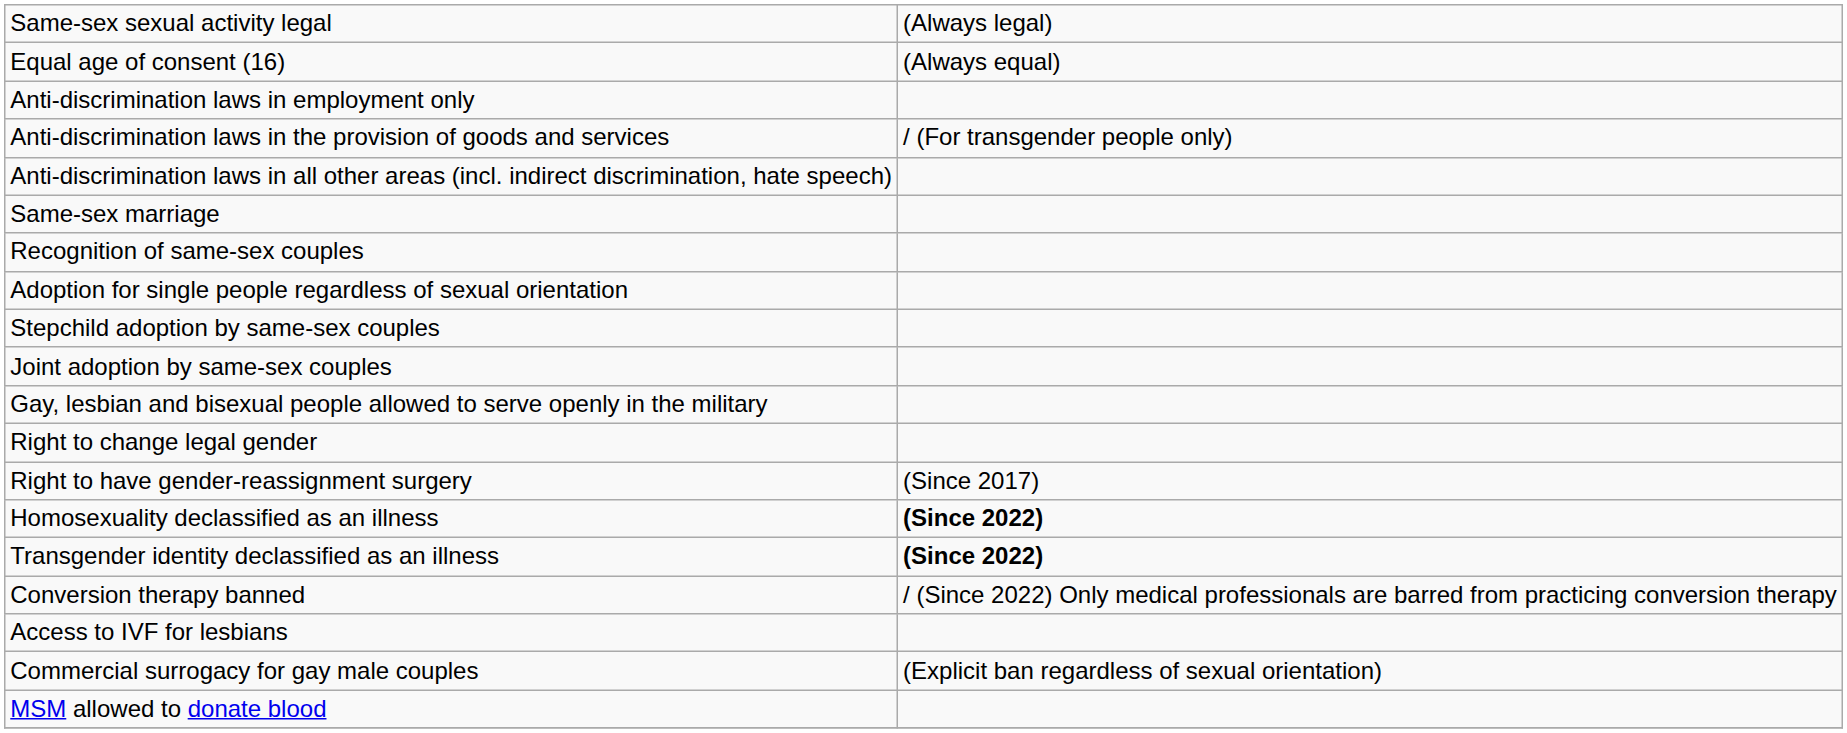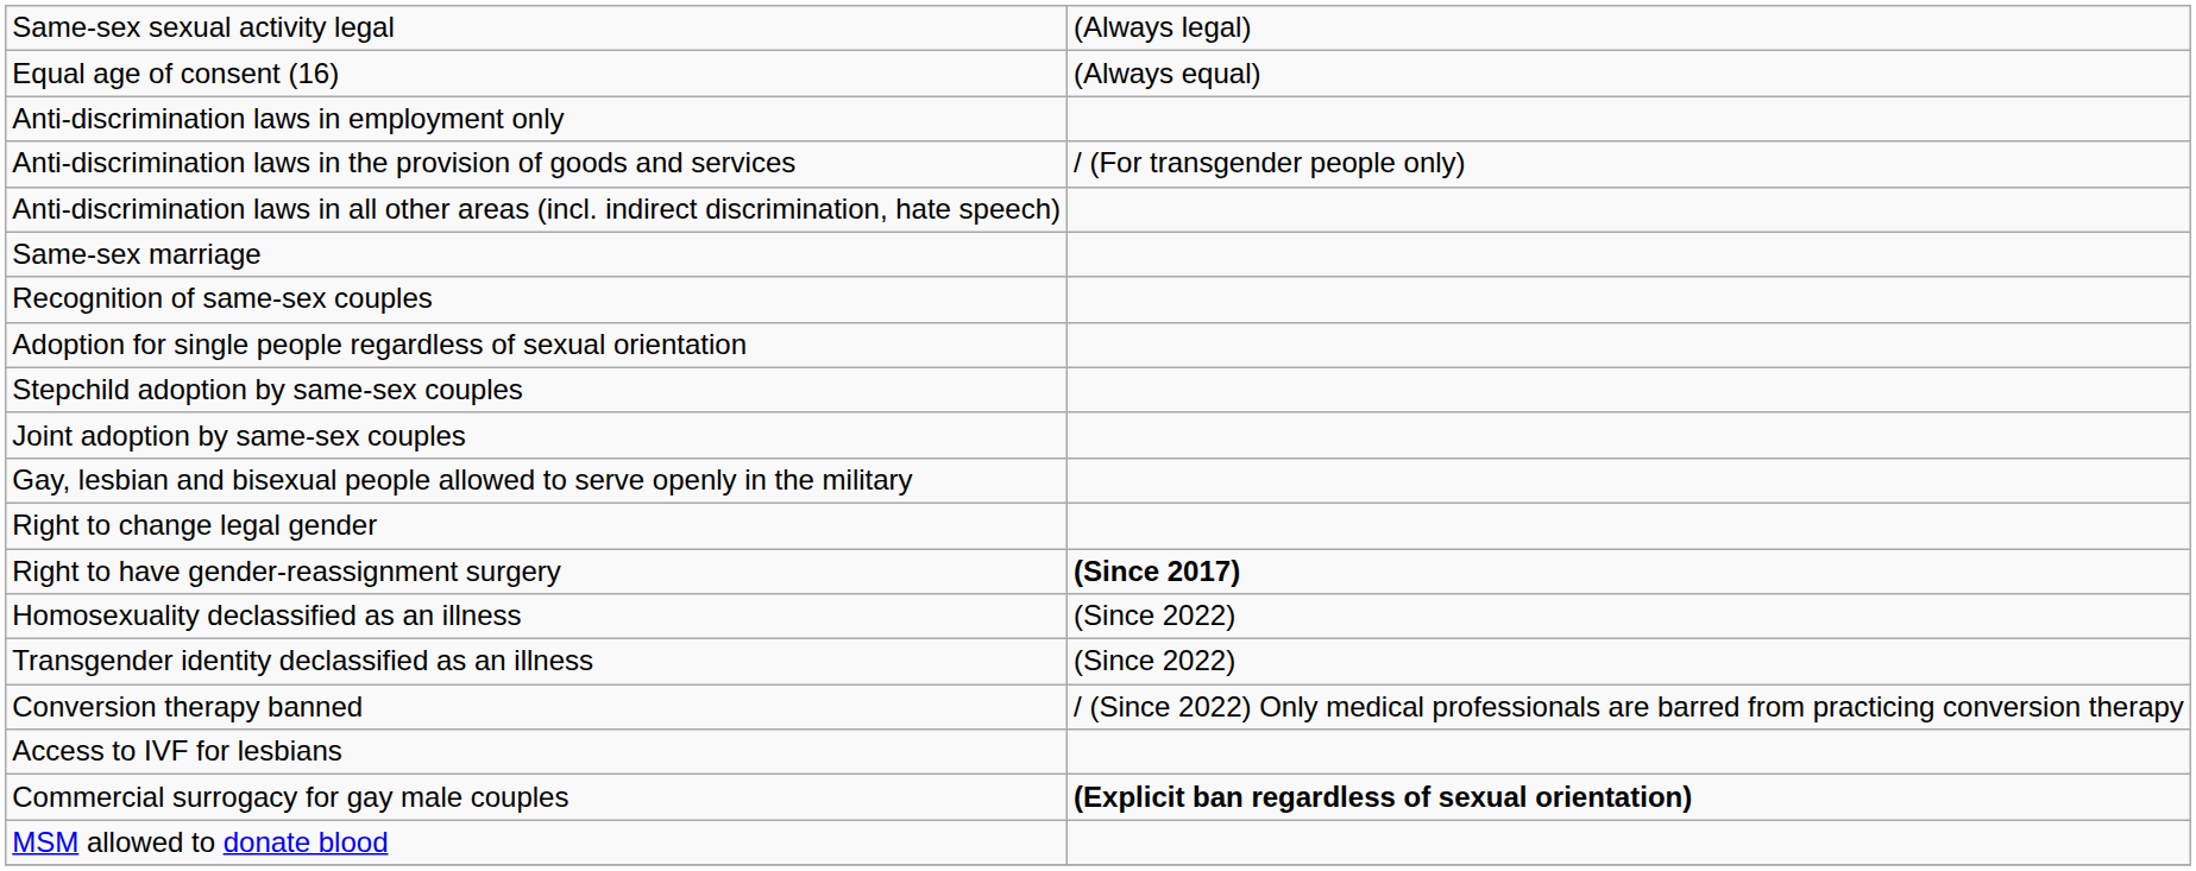Right to have gender-reassignment surgery | column 2: normal -> bold
Homosexuality declassified as an illness | column 2: bold -> normal
Transgender identity declassified as an illness | column 2: bold -> normal
Commercial surrogacy for gay male couples | column 2: normal -> bold
